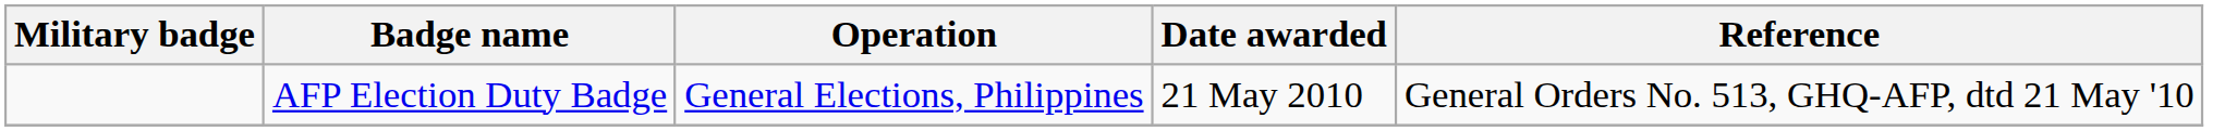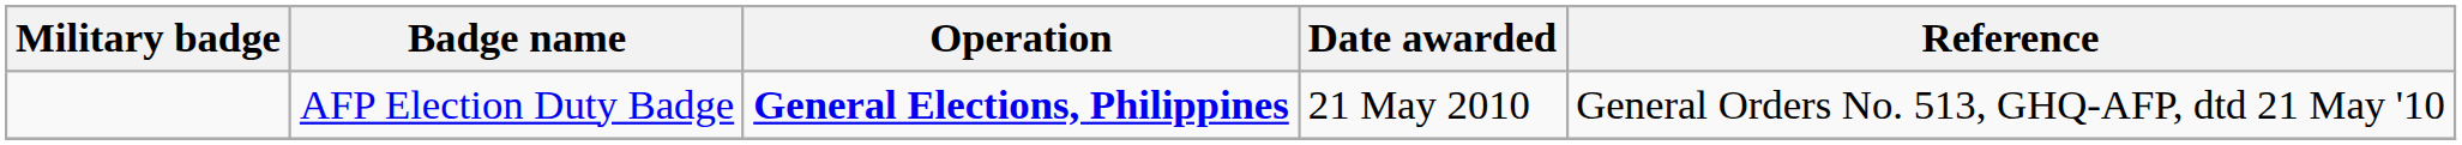AFP Election Duty Badge | Operation: normal -> bold
